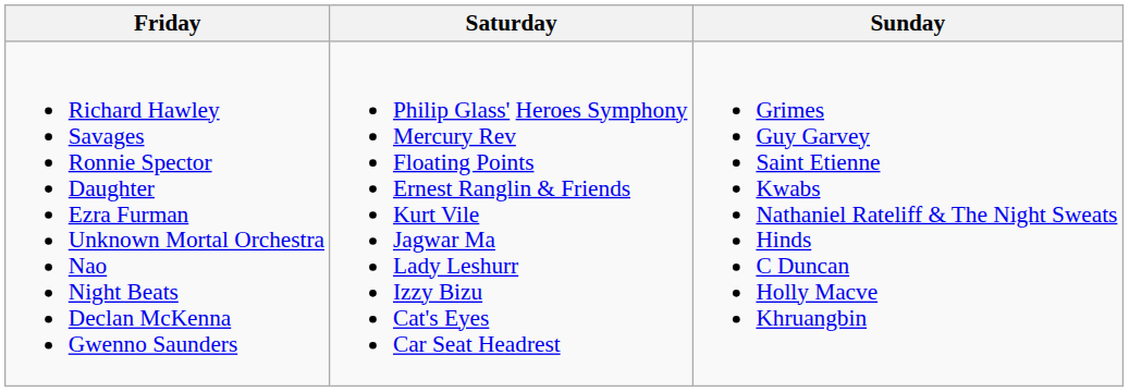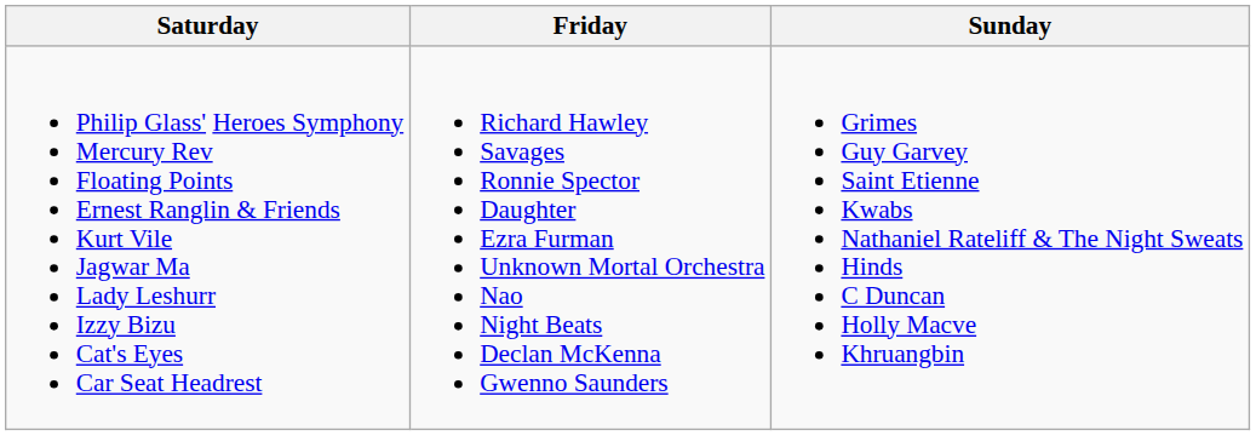columns swapped: Friday <-> Saturday
